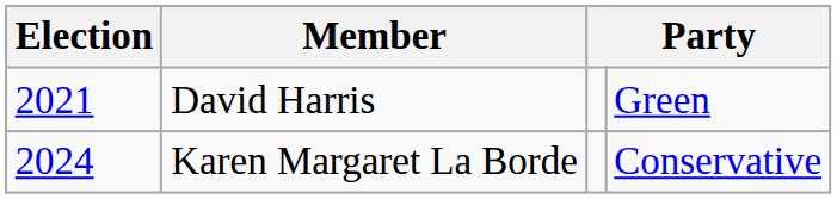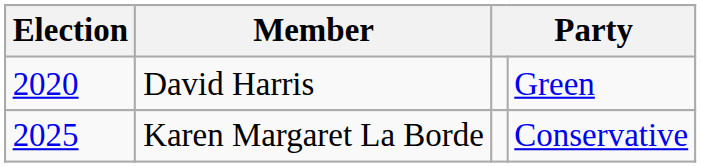David Harris | Election: 2021 -> 2020
Karen Margaret La Borde | Election: 2024 -> 2025
